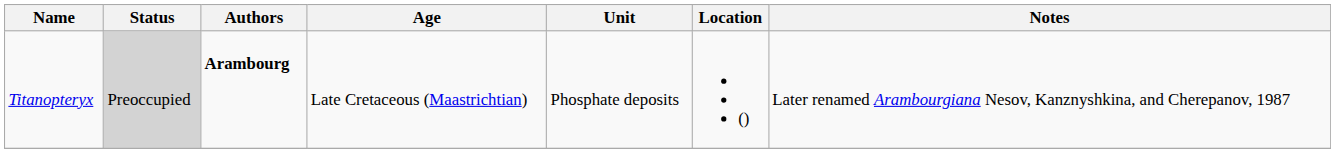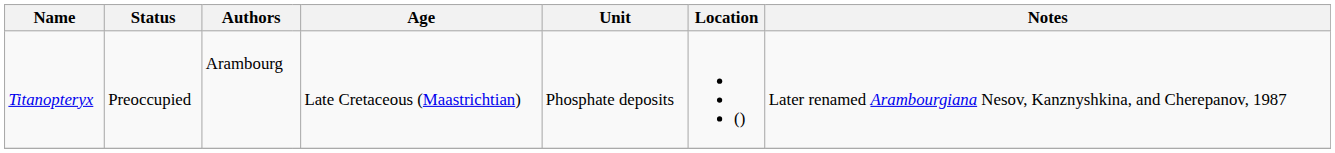Titanopteryx | Status: lightgrey background -> no background
Titanopteryx | column 3: bold -> normal
